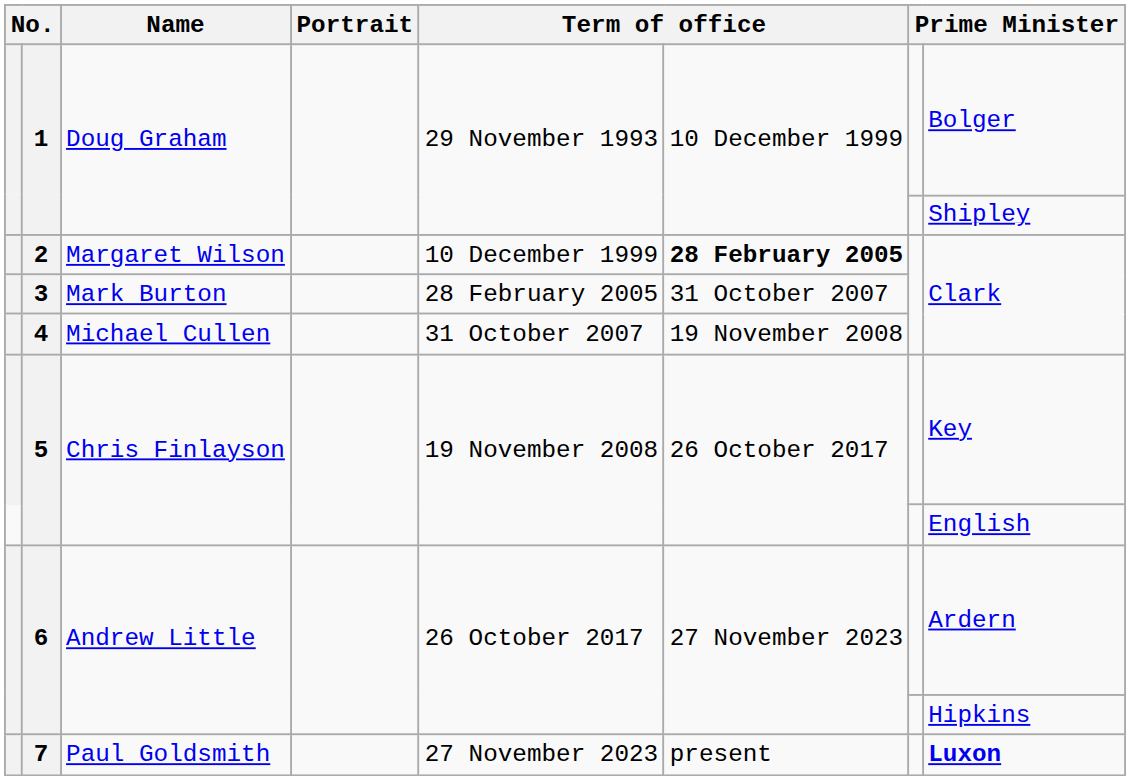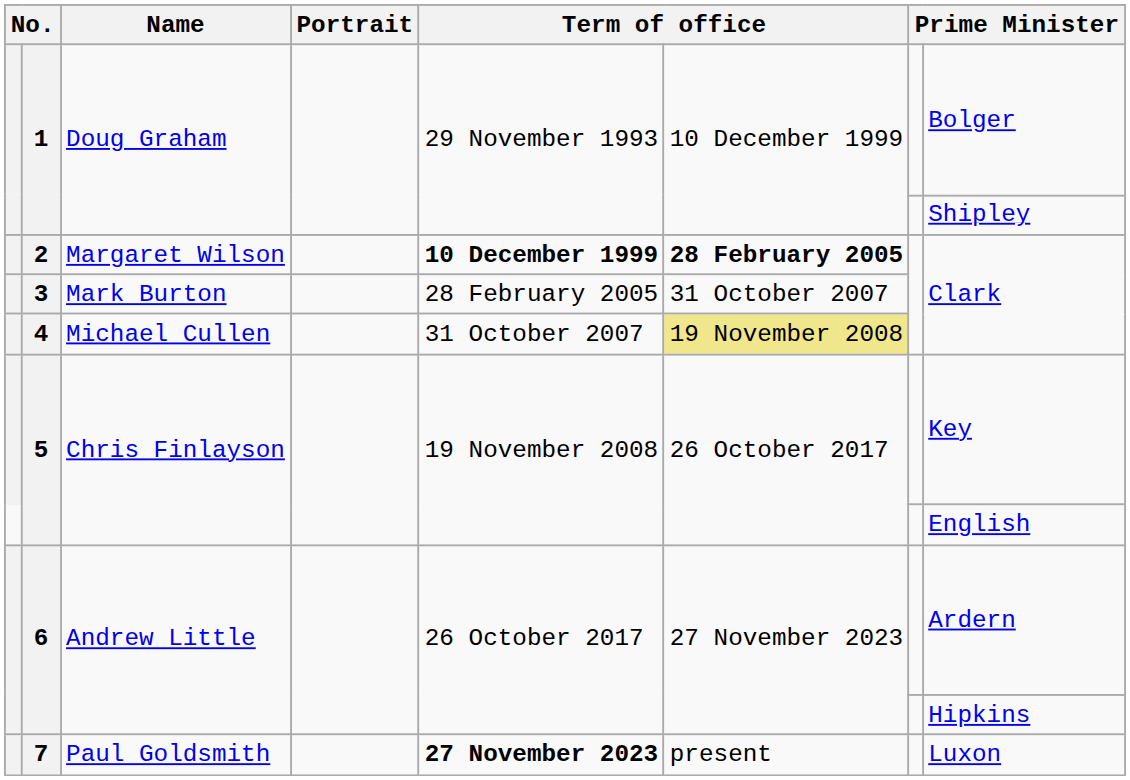2 | column 5: normal -> bold
4 | column 6: no background -> khaki background
7 | column 5: normal -> bold
7 | column 8: bold -> normal
